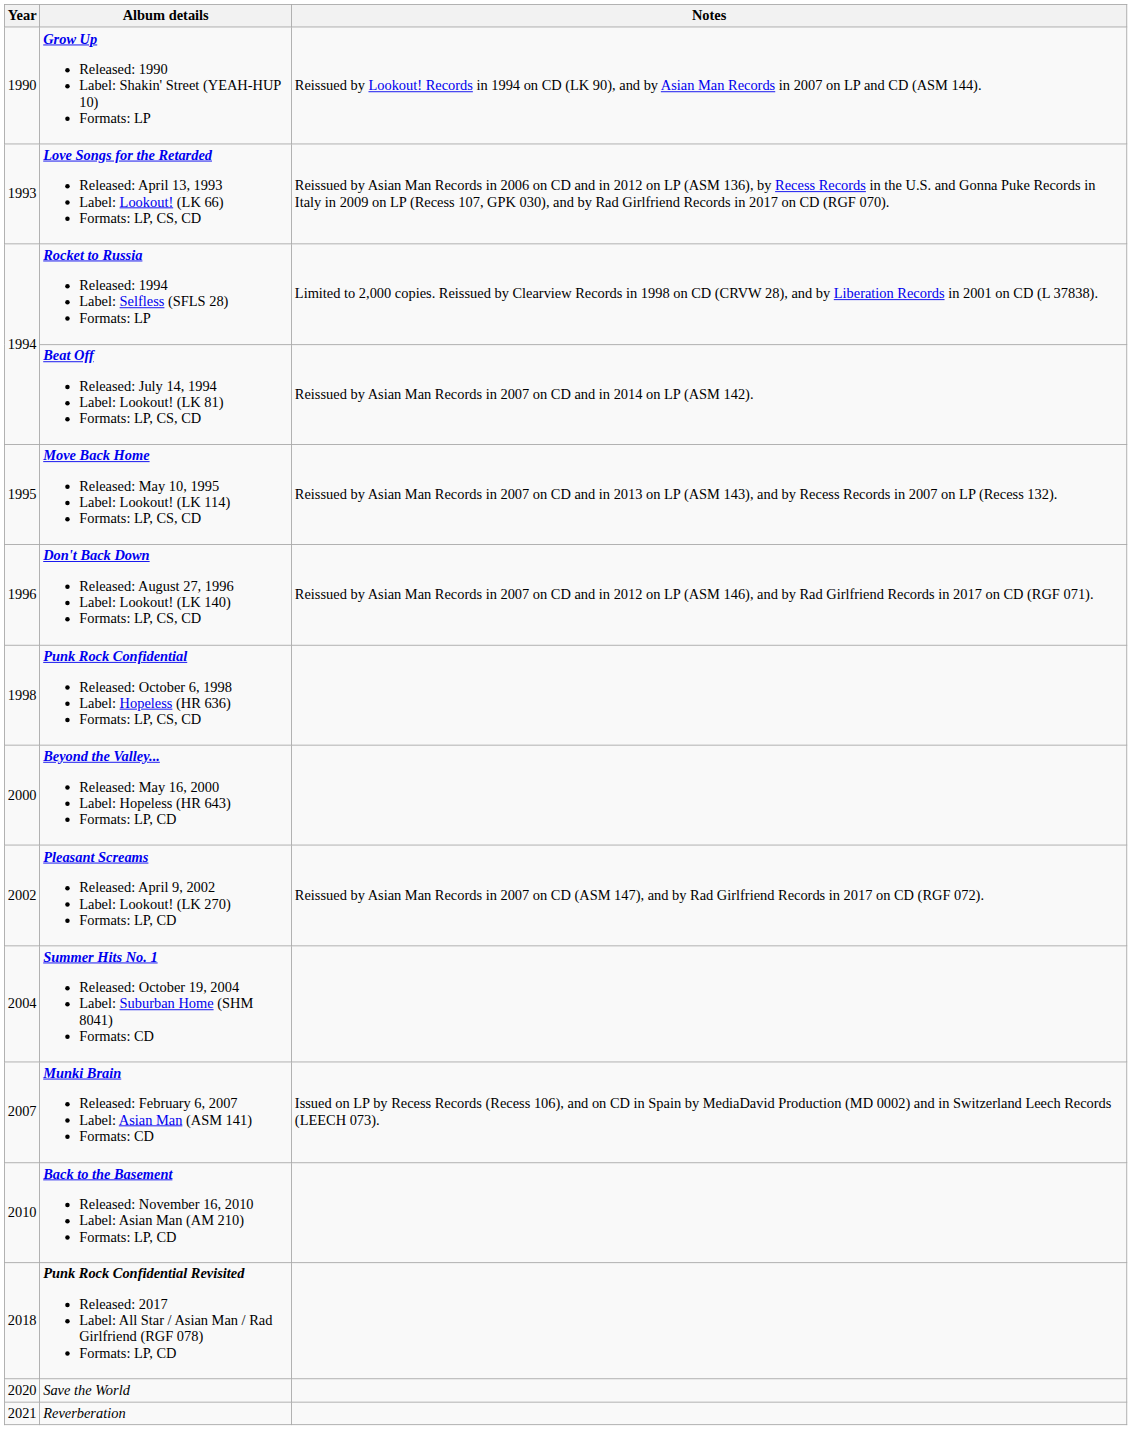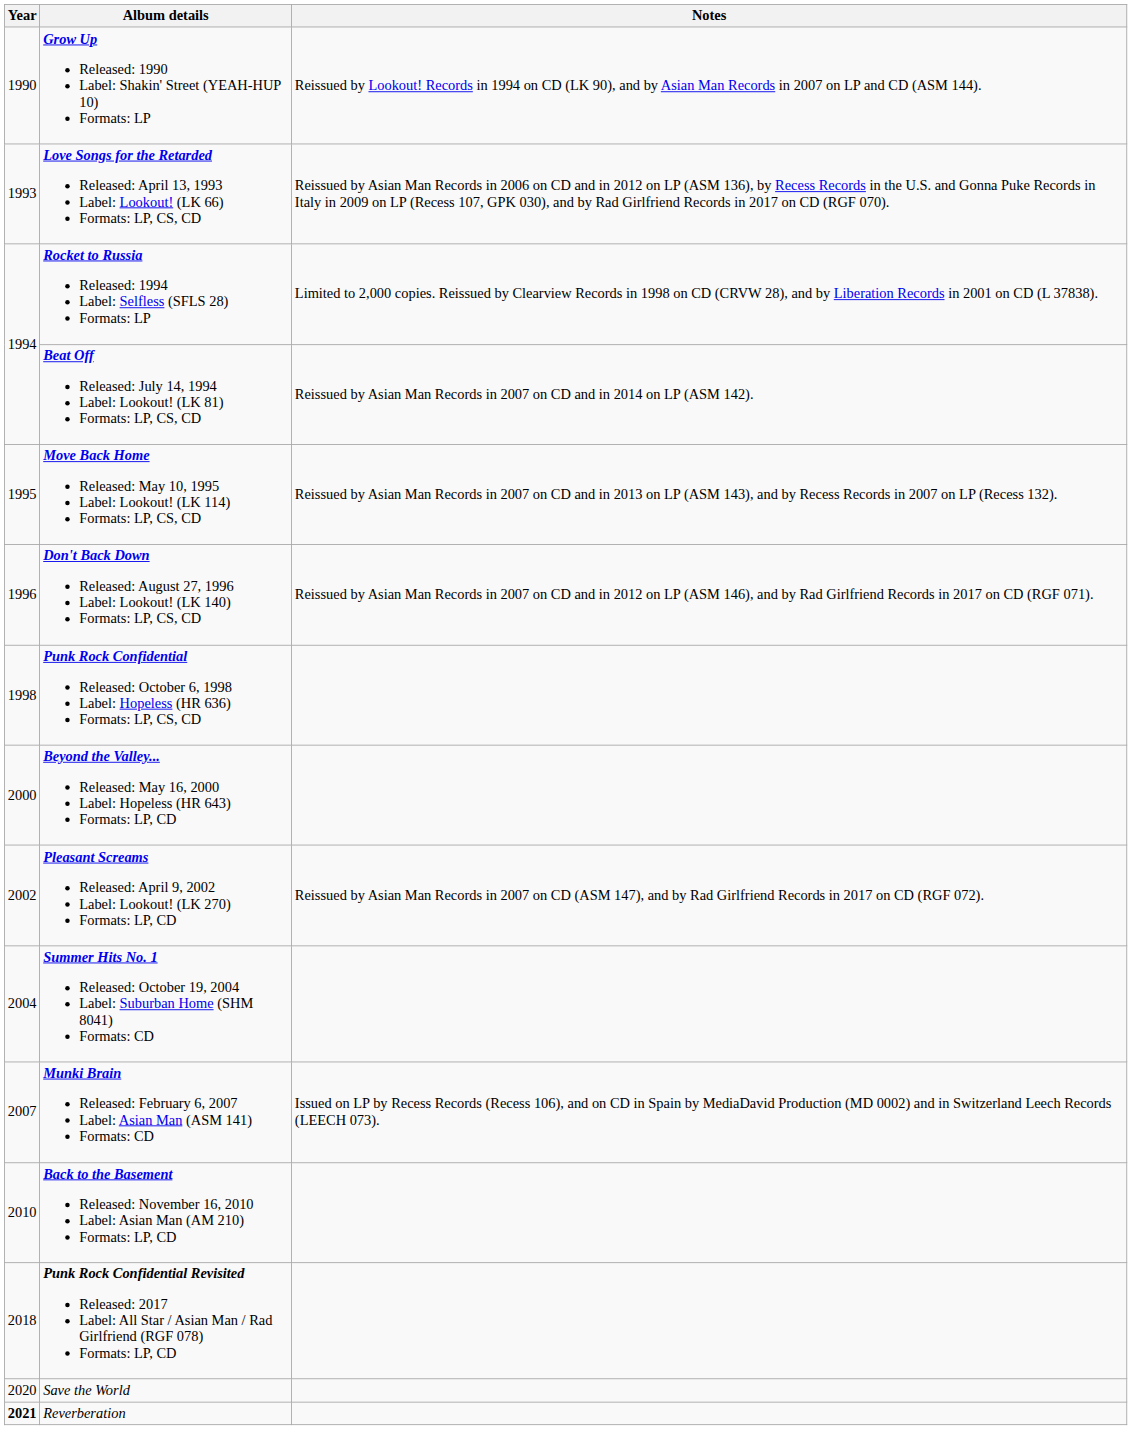Reverberation | Year: normal -> bold
